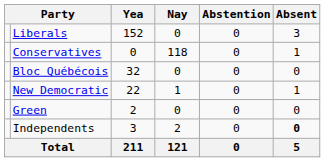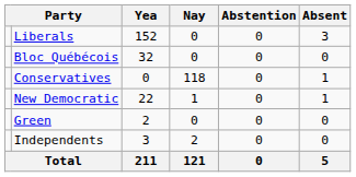rows swapped: Conservatives <-> Bloc Québécois
Independents | Absent: bold -> normal
